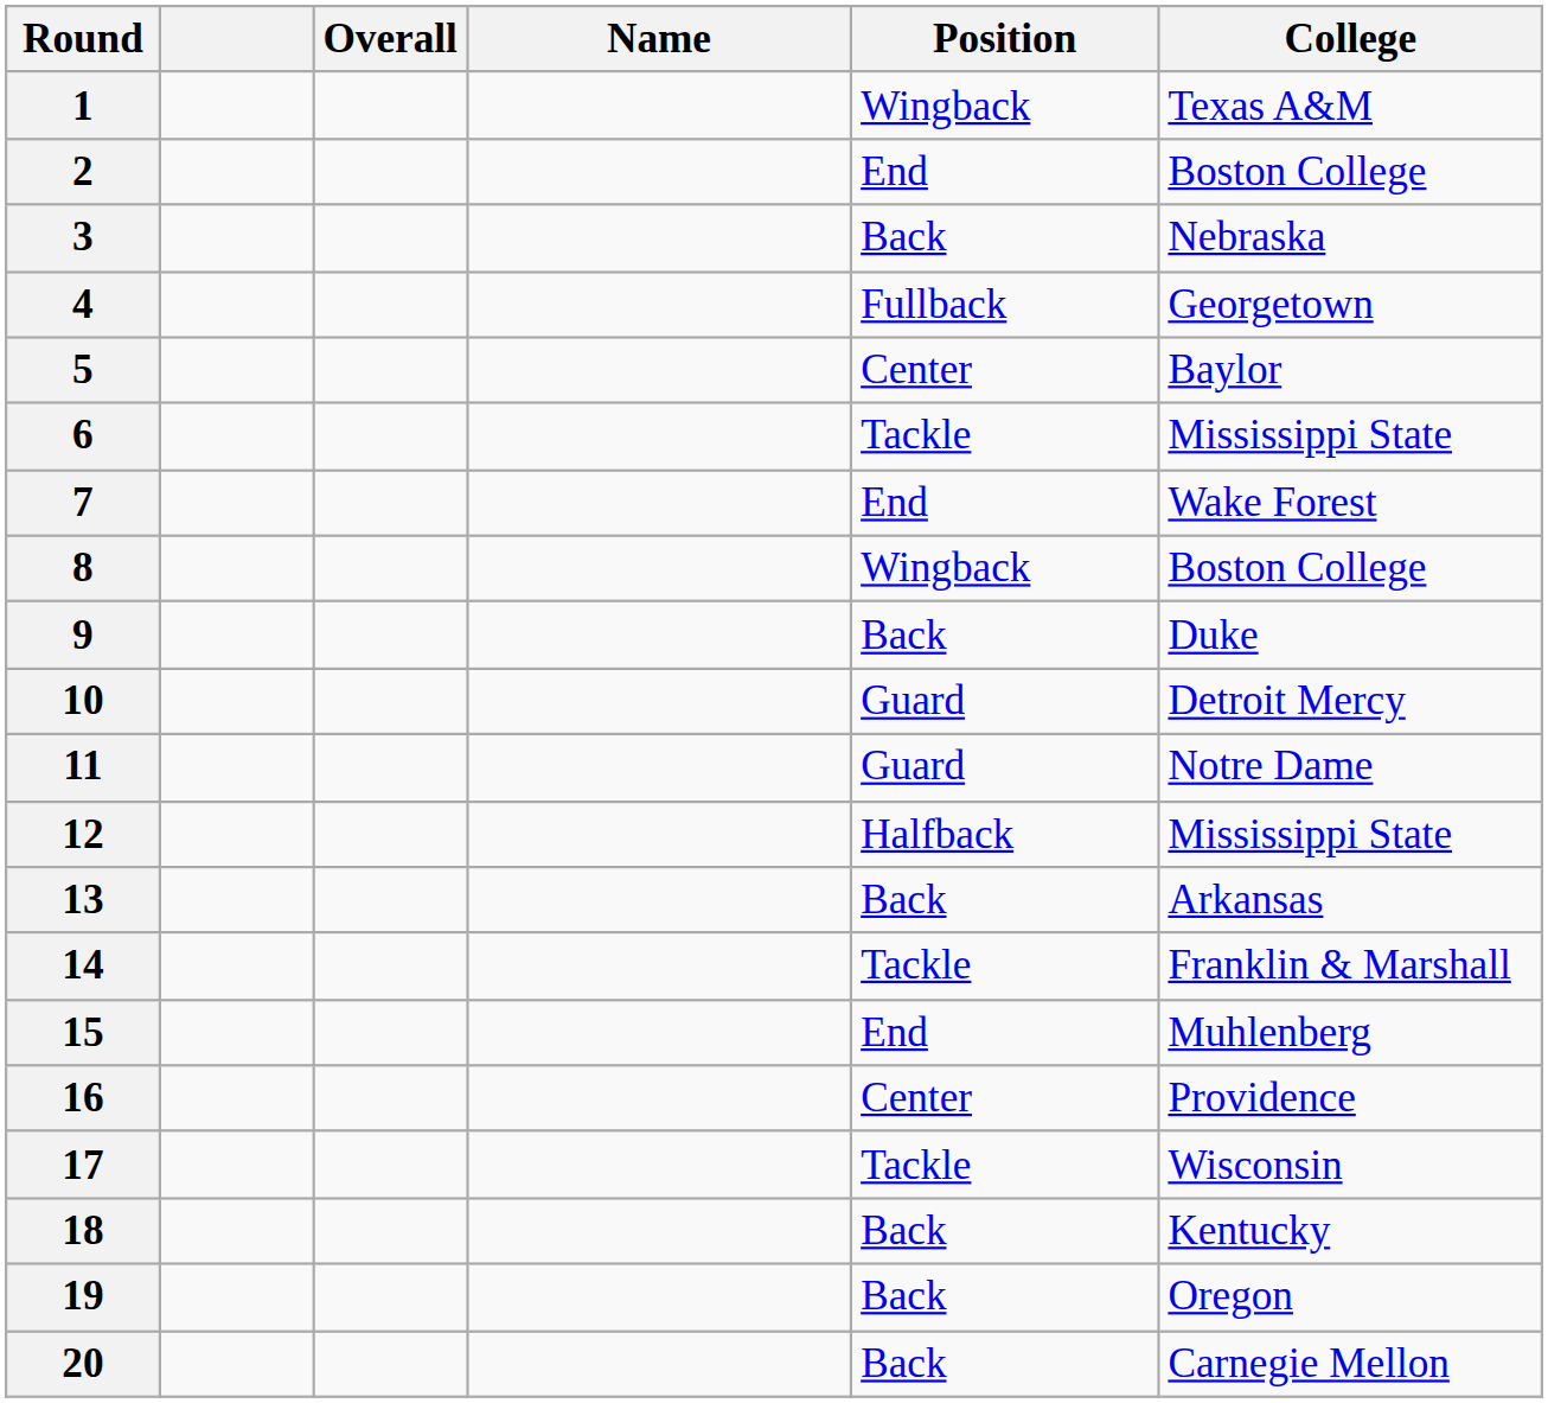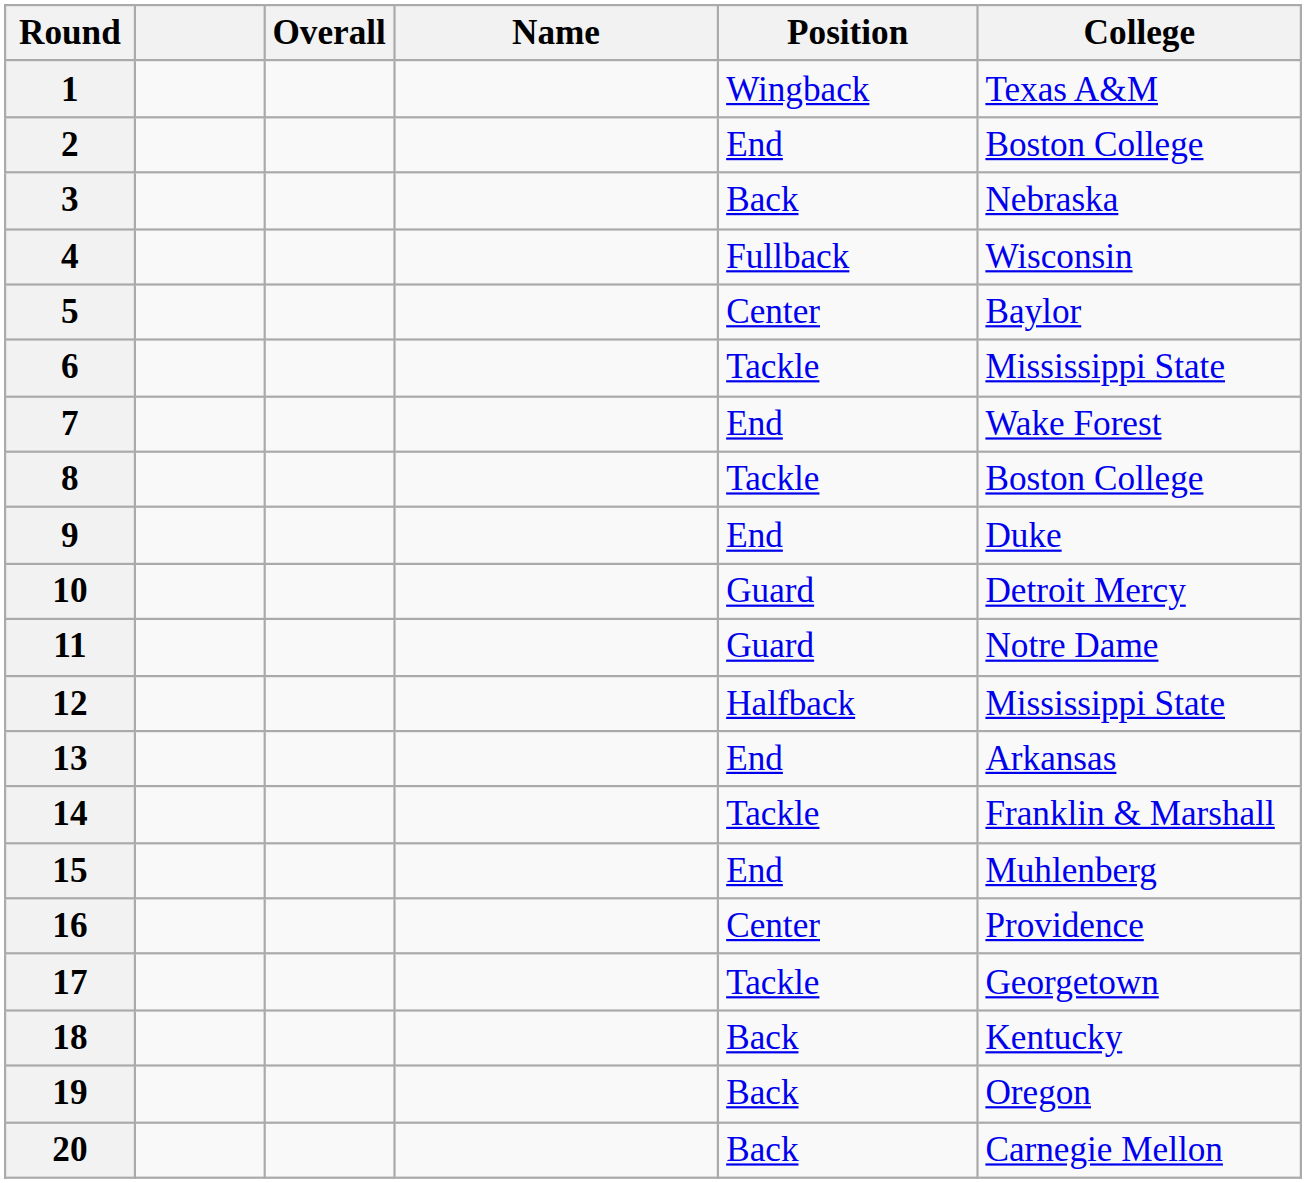4 | College: Georgetown -> Wisconsin
8 | Position: Wingback -> Tackle
9 | Position: Back -> End
13 | Position: Back -> End
17 | College: Wisconsin -> Georgetown
